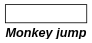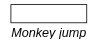row 1 | column 1: bold -> normal
